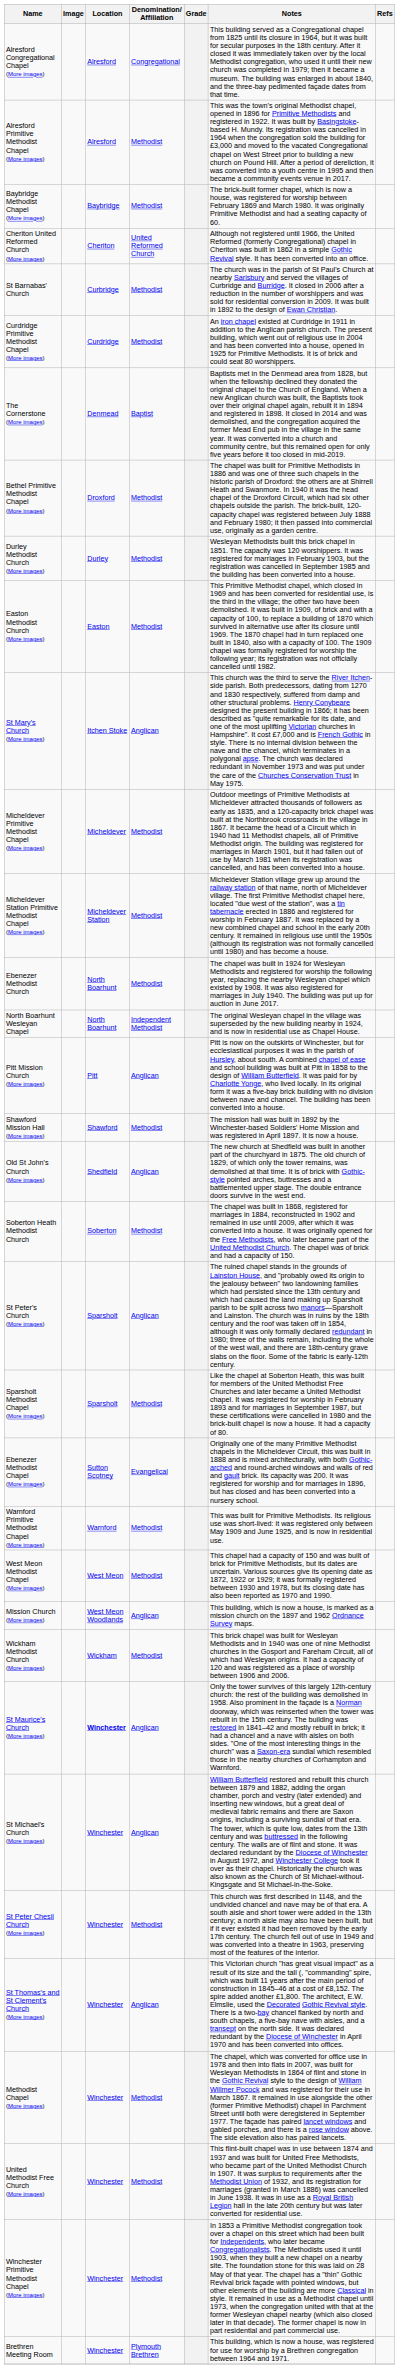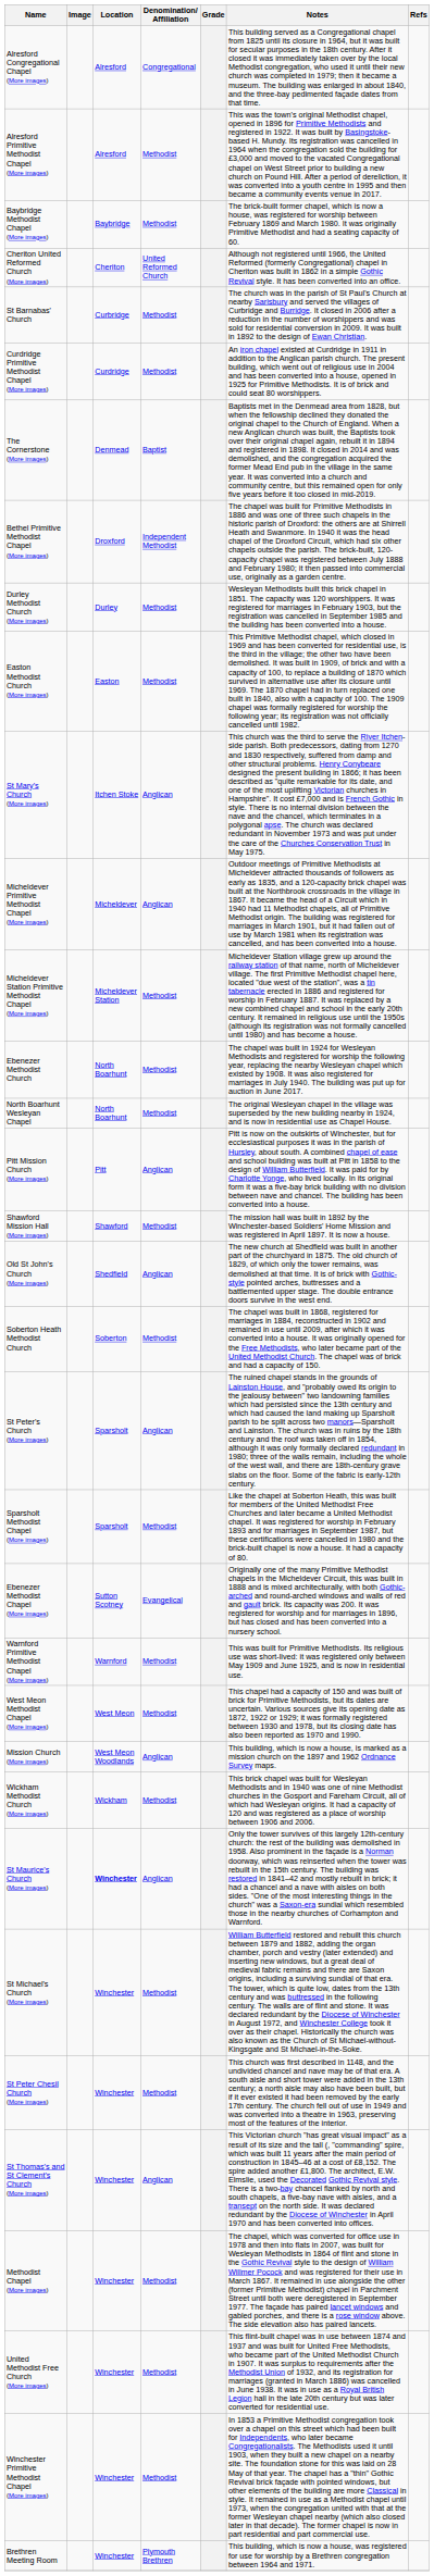Bethel Primitive Methodist Chapel (More images) | Denomination/ Affiliation: Methodist -> Independent Methodist
Micheldever Primitive Methodist Chapel (More images) | Denomination/ Affiliation: Methodist -> Anglican
North Boarhunt Wesleyan Chapel | Denomination/ Affiliation: Independent Methodist -> Methodist
St Michael's Church (More images) | Denomination/ Affiliation: Anglican -> Methodist
